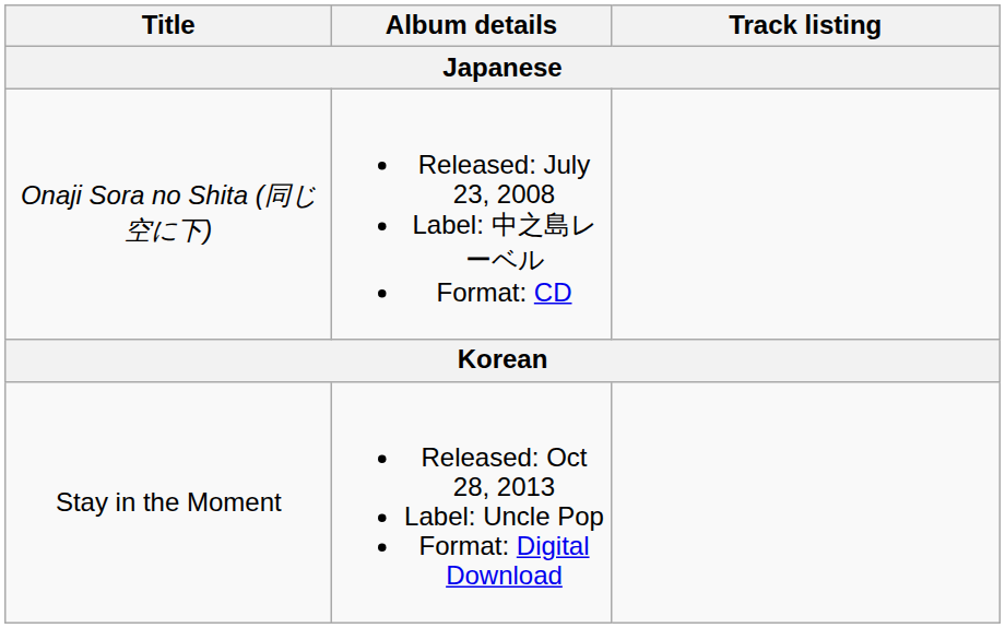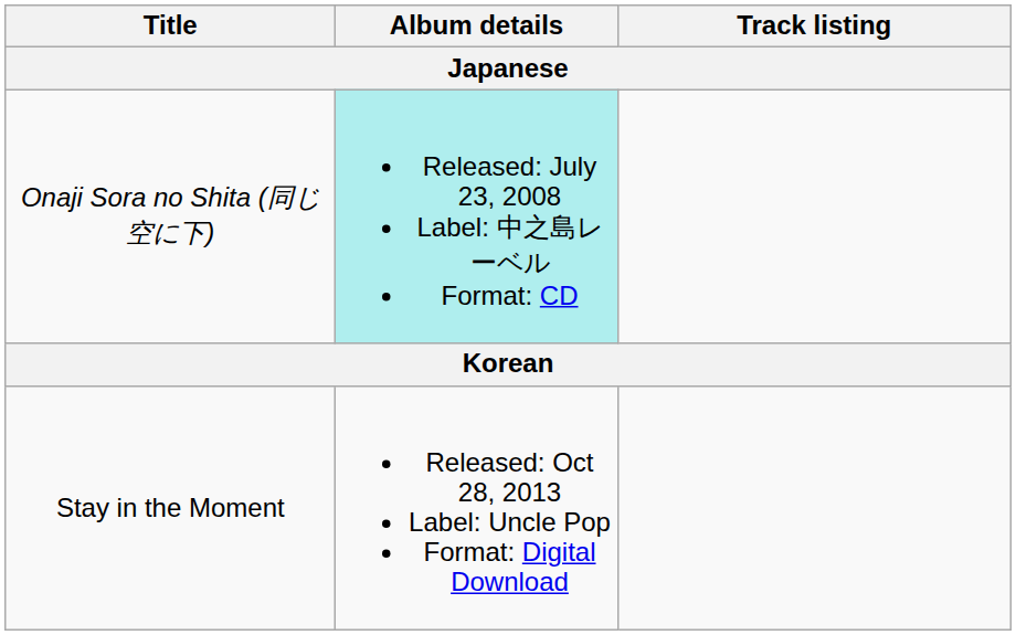Onaji Sora no Shita (同じ空に下) | Album details: no background -> paleturquoise background
